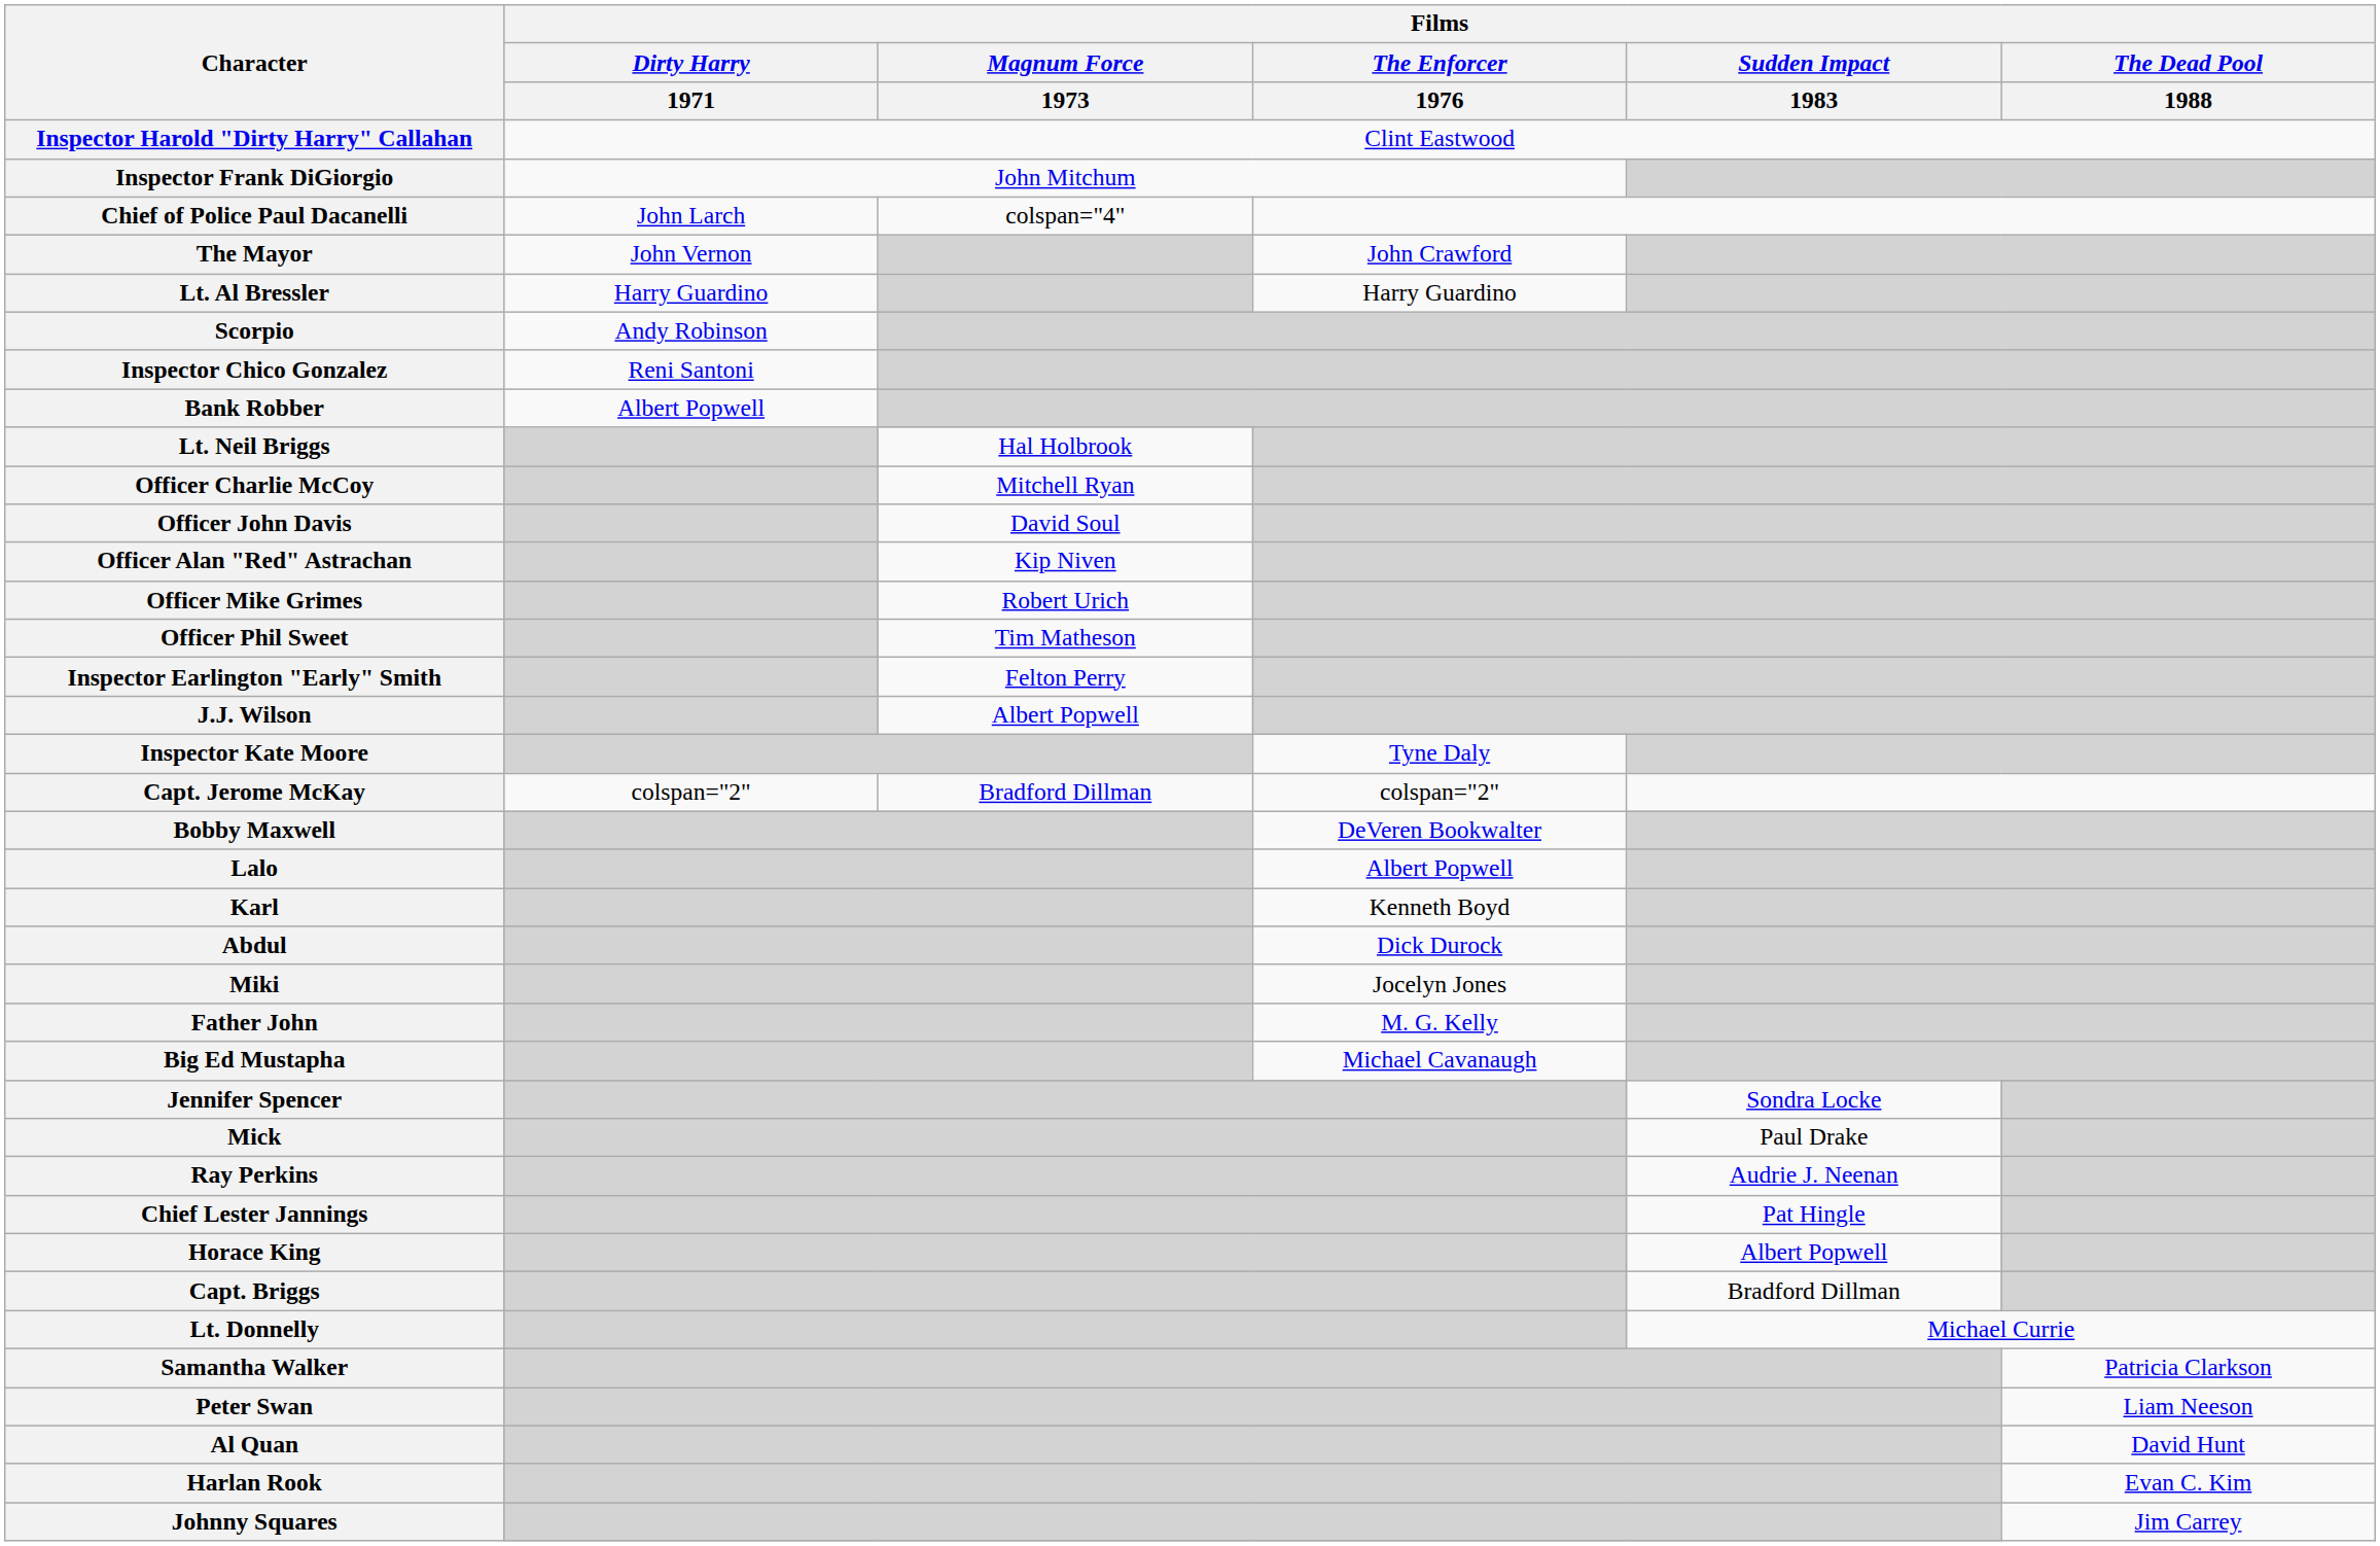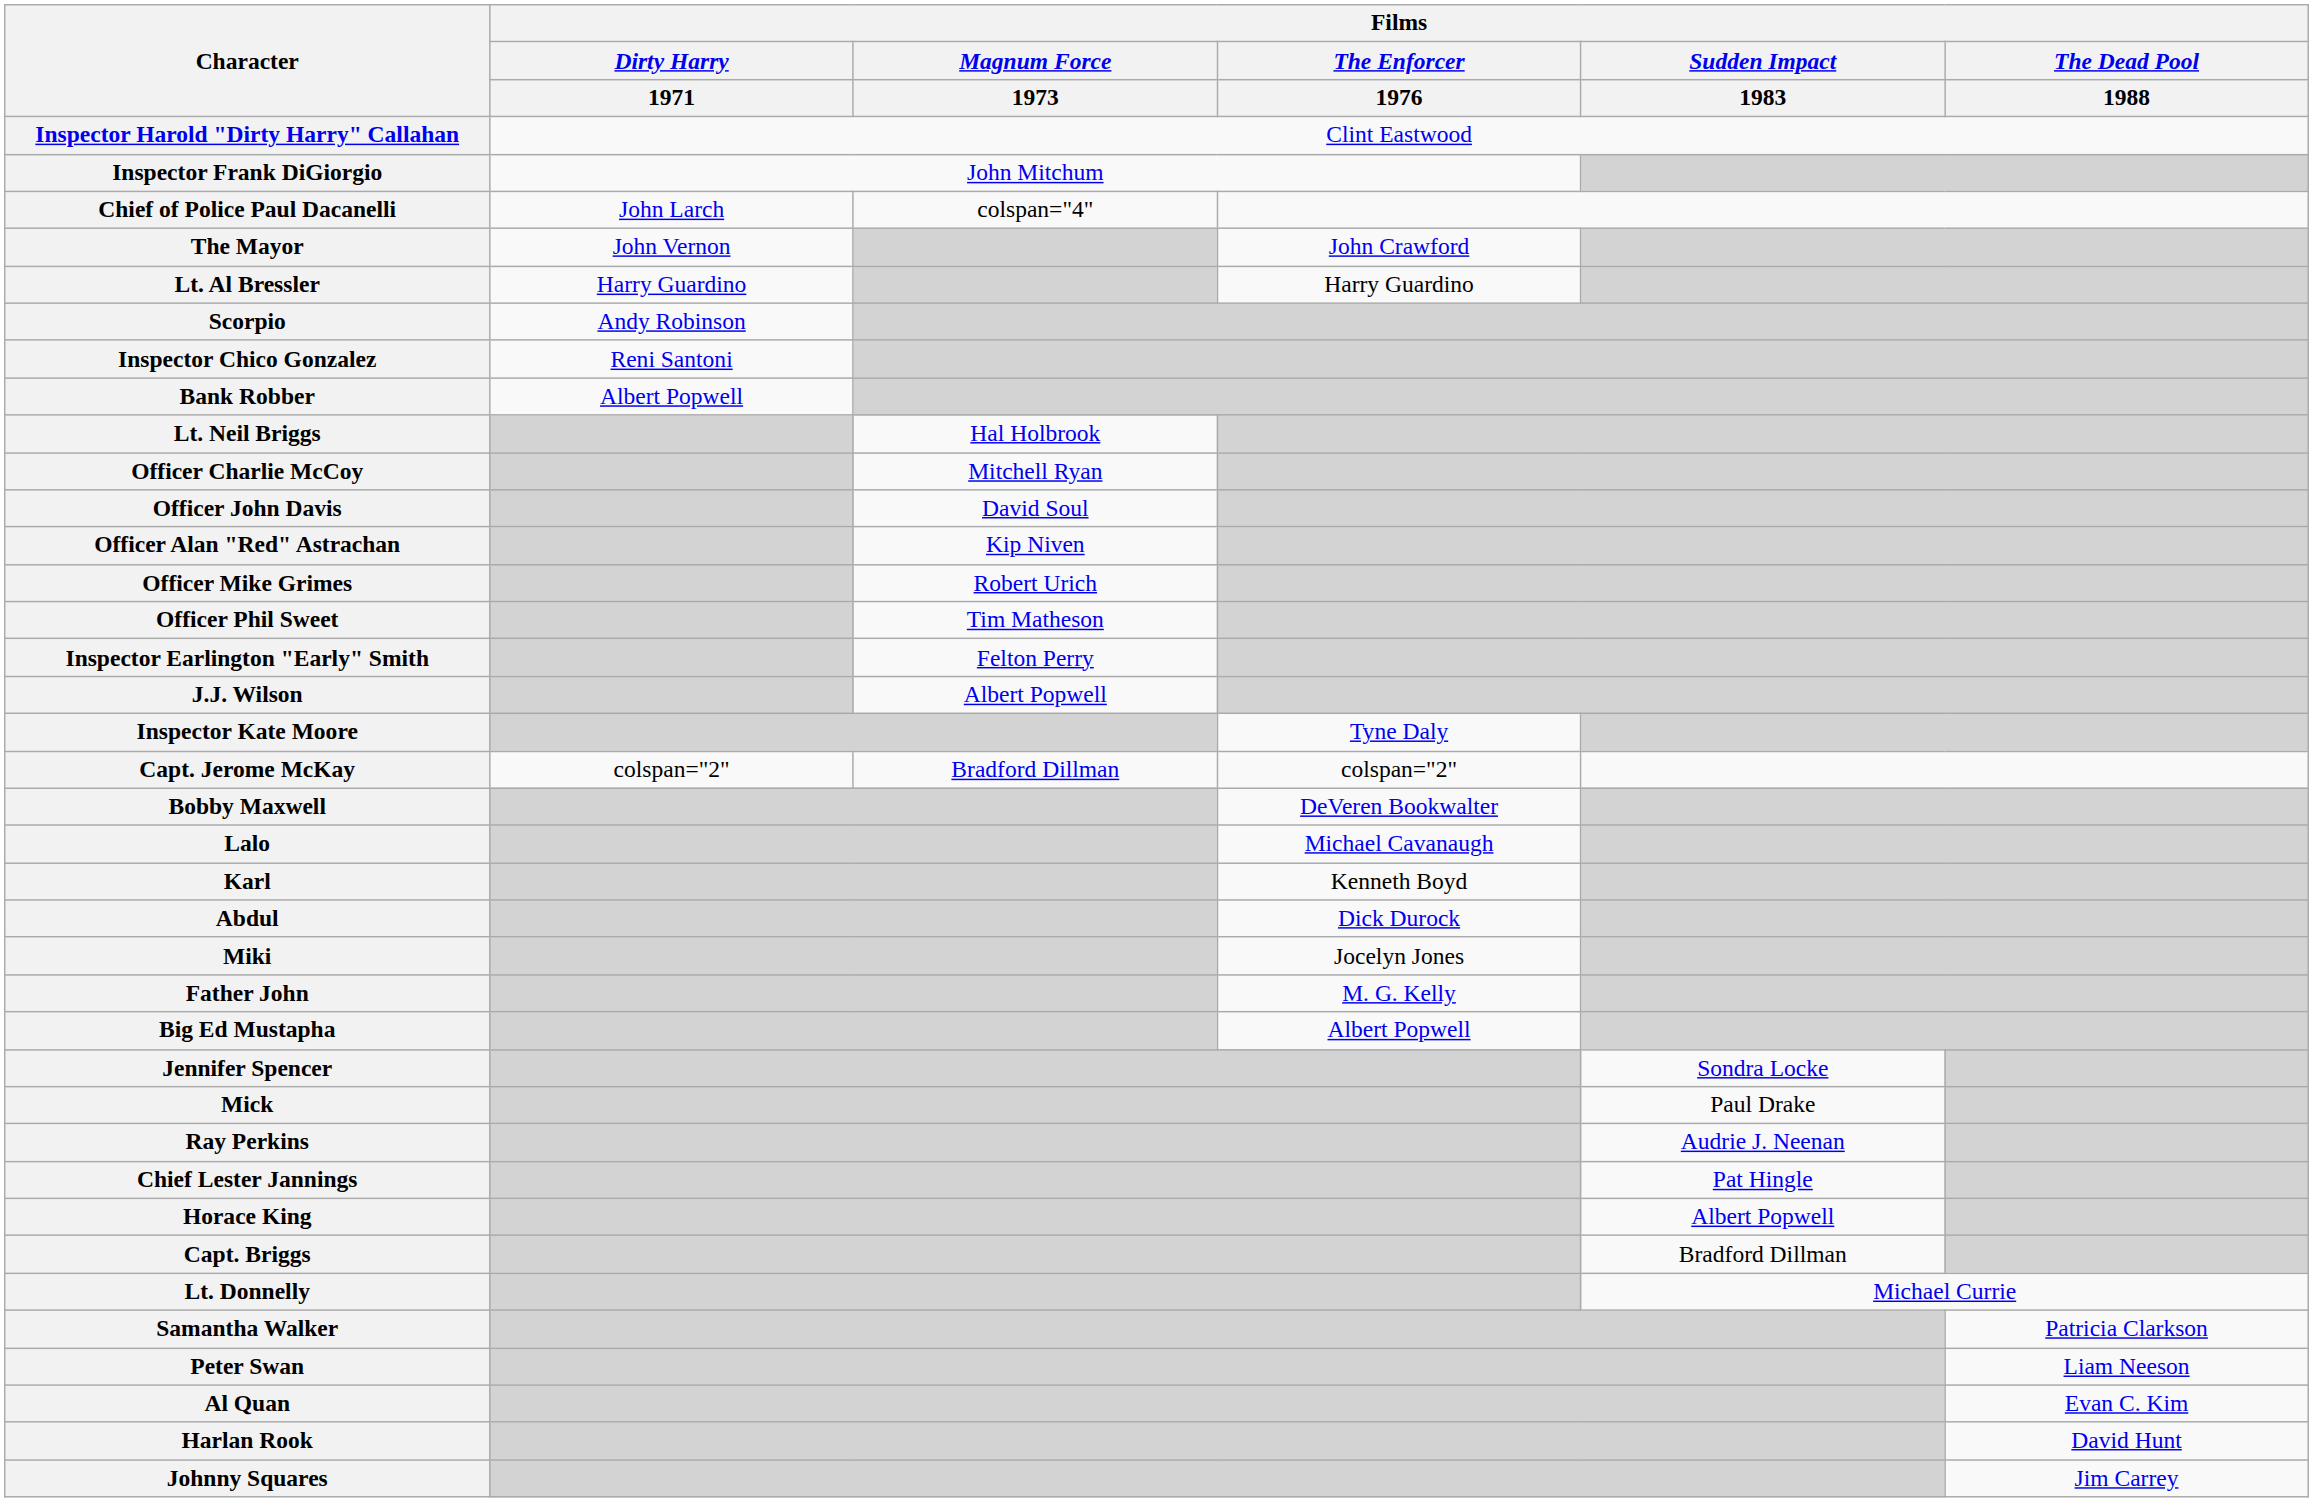Lalo | Films / The Enforcer / 1976: Albert Popwell -> Michael Cavanaugh
Big Ed Mustapha | Films / The Enforcer / 1976: Michael Cavanaugh -> Albert Popwell
Al Quan | Films / The Dead Pool / 1988: David Hunt -> Evan C. Kim
Harlan Rook | Films / The Dead Pool / 1988: Evan C. Kim -> David Hunt
